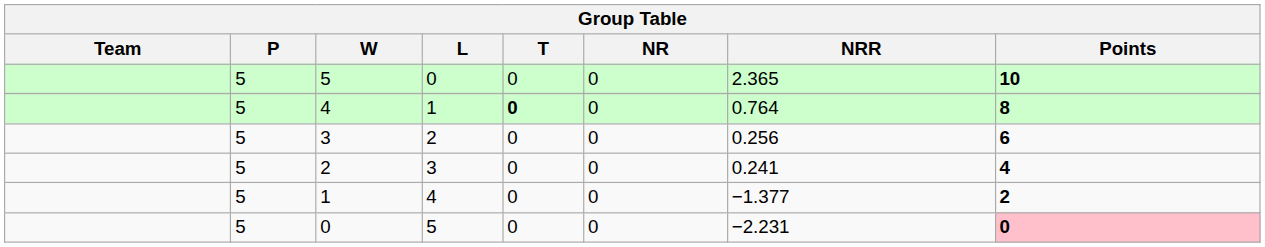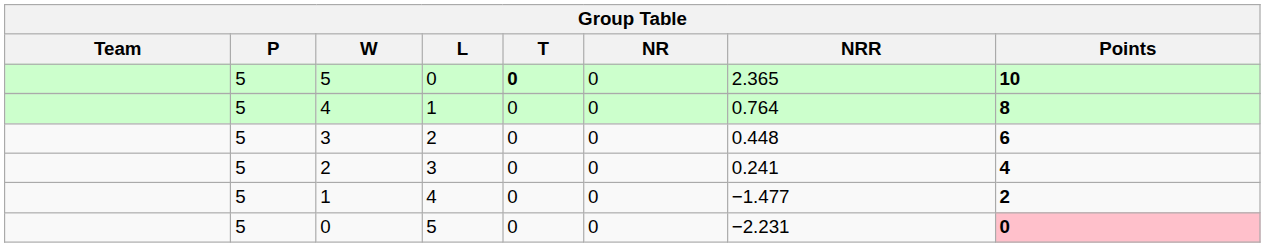row 3 | T: normal -> bold
row 4 | T: bold -> normal
row 5 | NRR: 0.256 -> 0.448
row 7 | NRR: −1.377 -> −1.477
